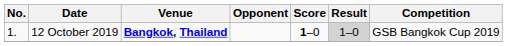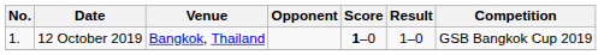12 October 2019 | Venue: bold -> normal
12 October 2019 | Result: lightgrey background -> no background
